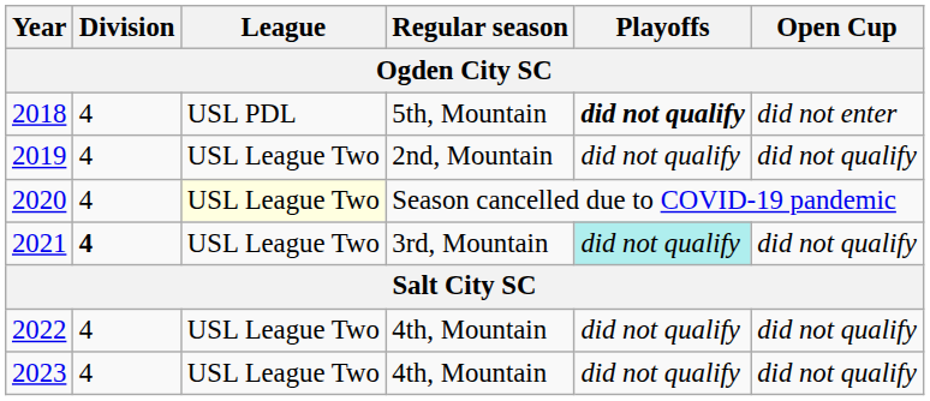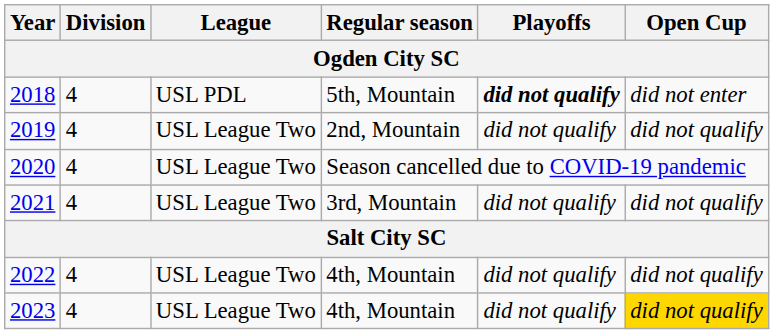2020 | League: lightyellow background -> no background
2021 | Division: bold -> normal
2021 | Playoffs: paleturquoise background -> no background
2023 | Open Cup: no background -> gold background
